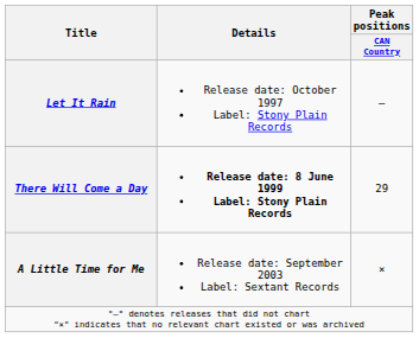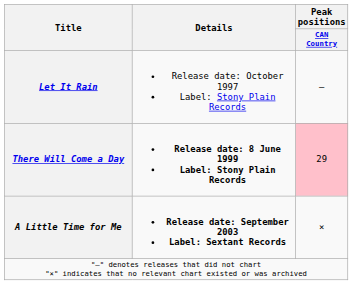There Will Come a Day | Peak positions / CAN Country: no background -> pink background
A Little Time for Me | Details: normal -> bold
